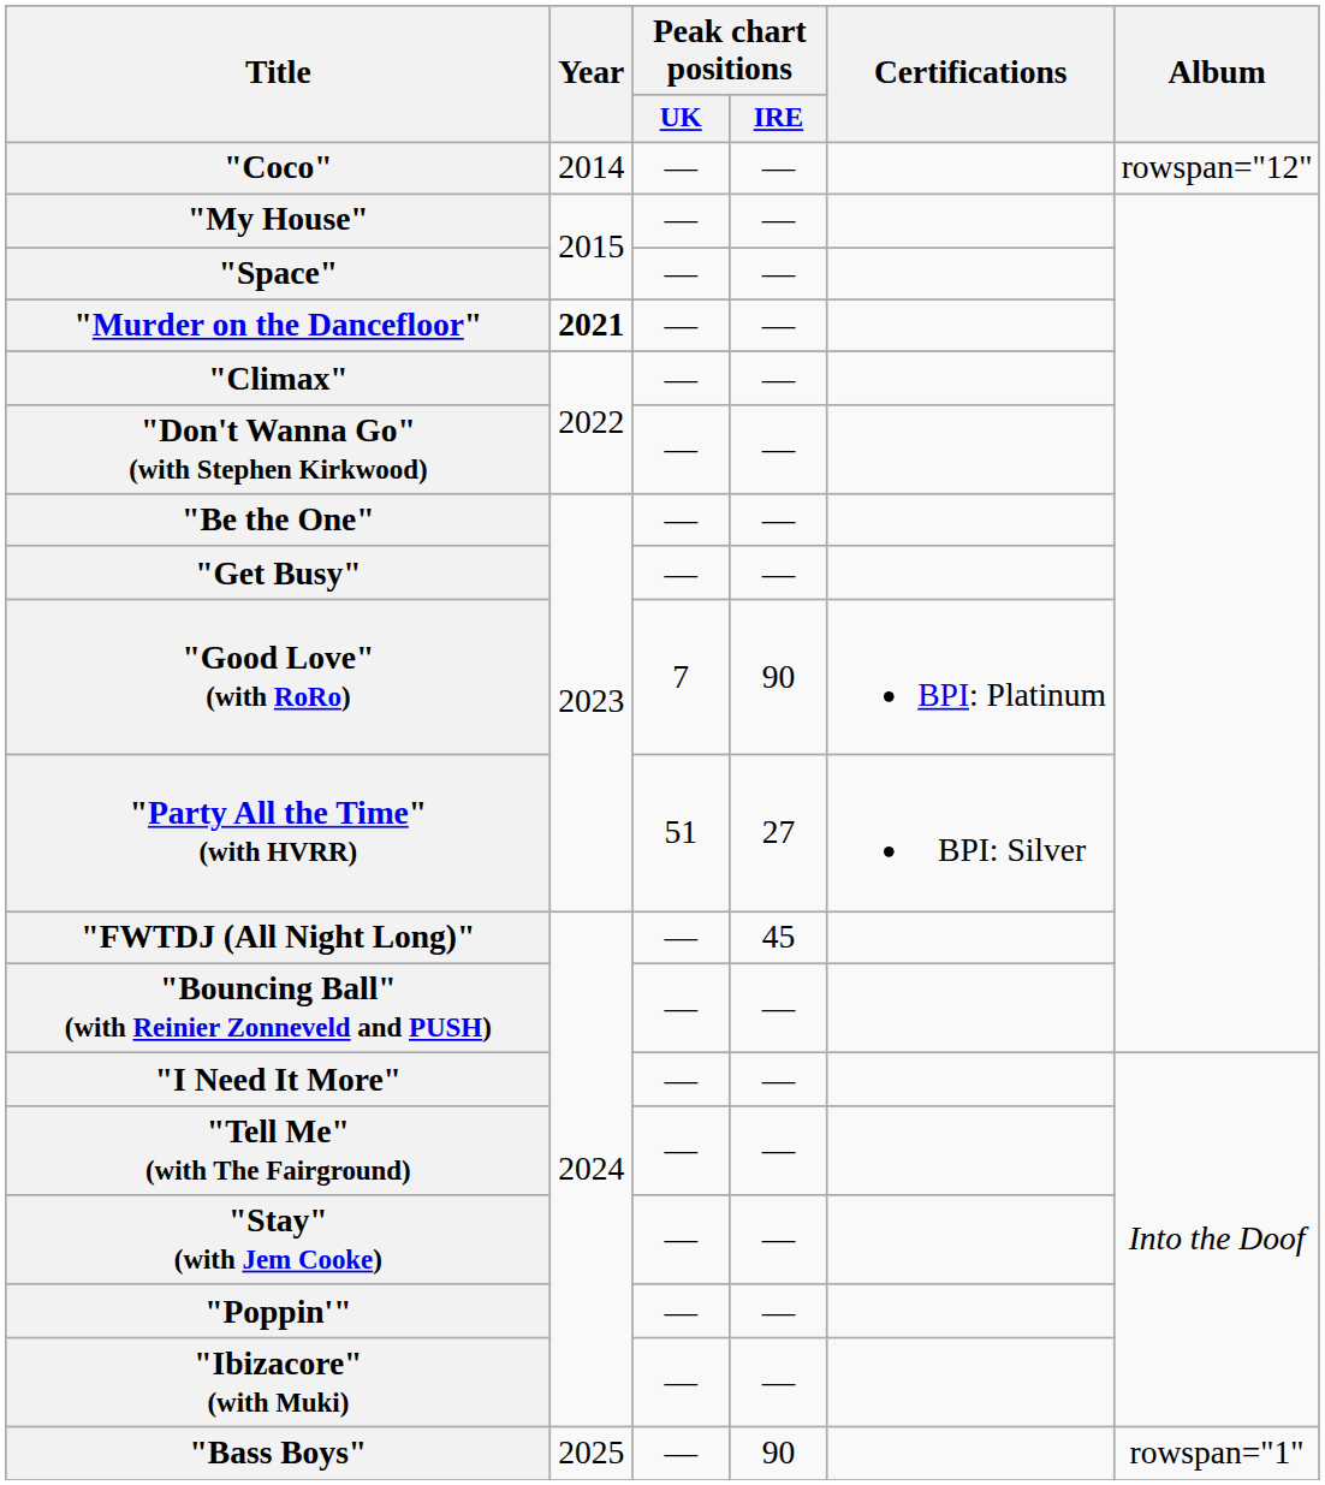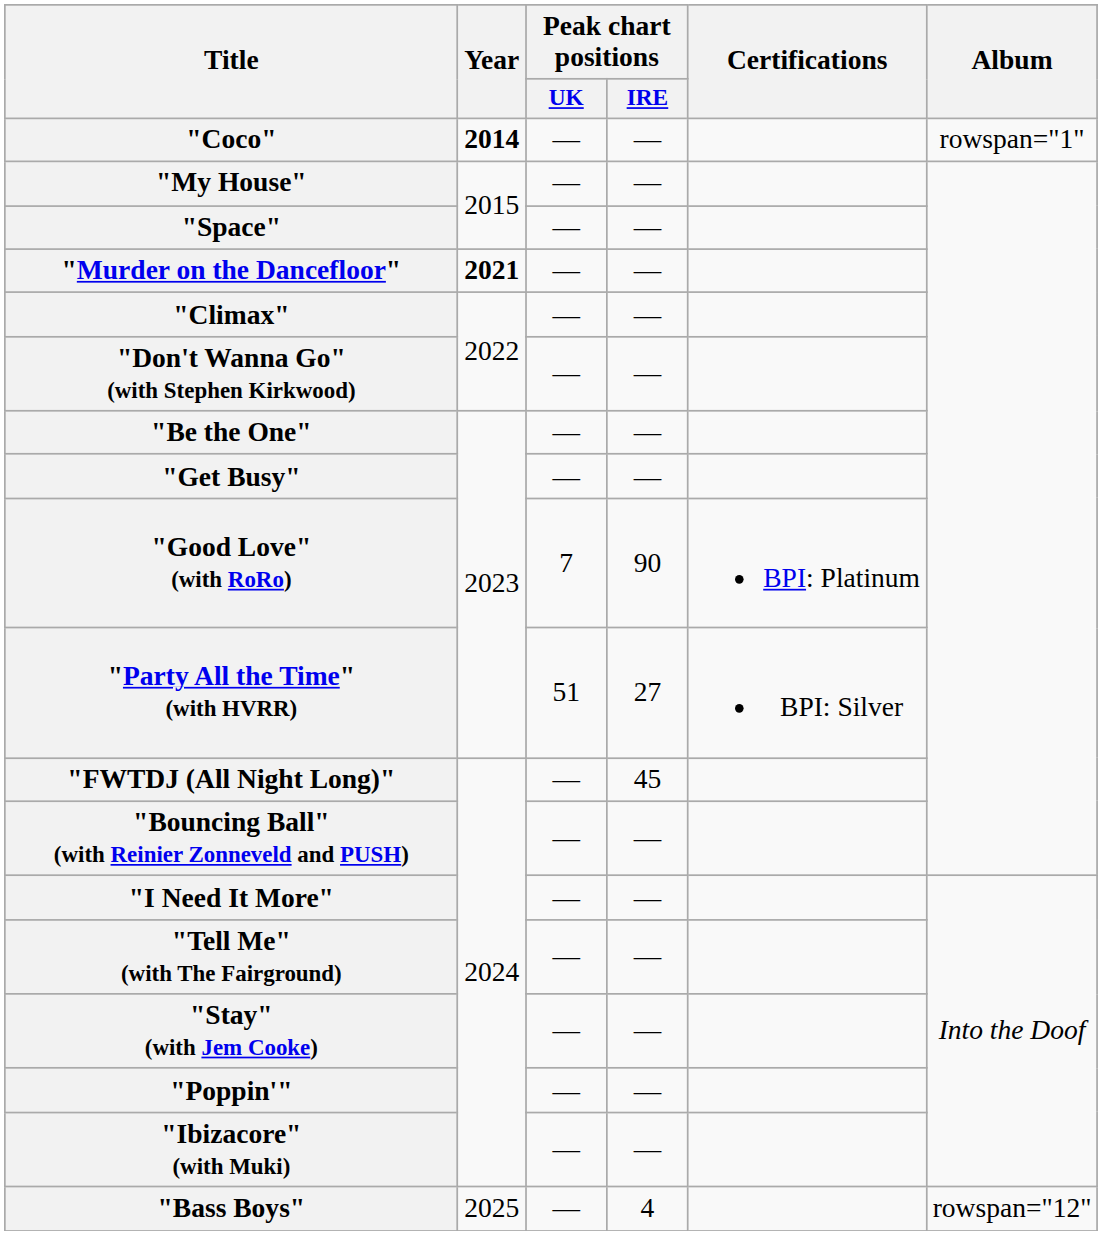"Coco" | Year: normal -> bold
"Coco" | Album: rowspan="12" -> rowspan="1"
"Bass Boys" | Peak chart positions / IRE: 90 -> 4
"Bass Boys" | Album: rowspan="1" -> rowspan="12"
